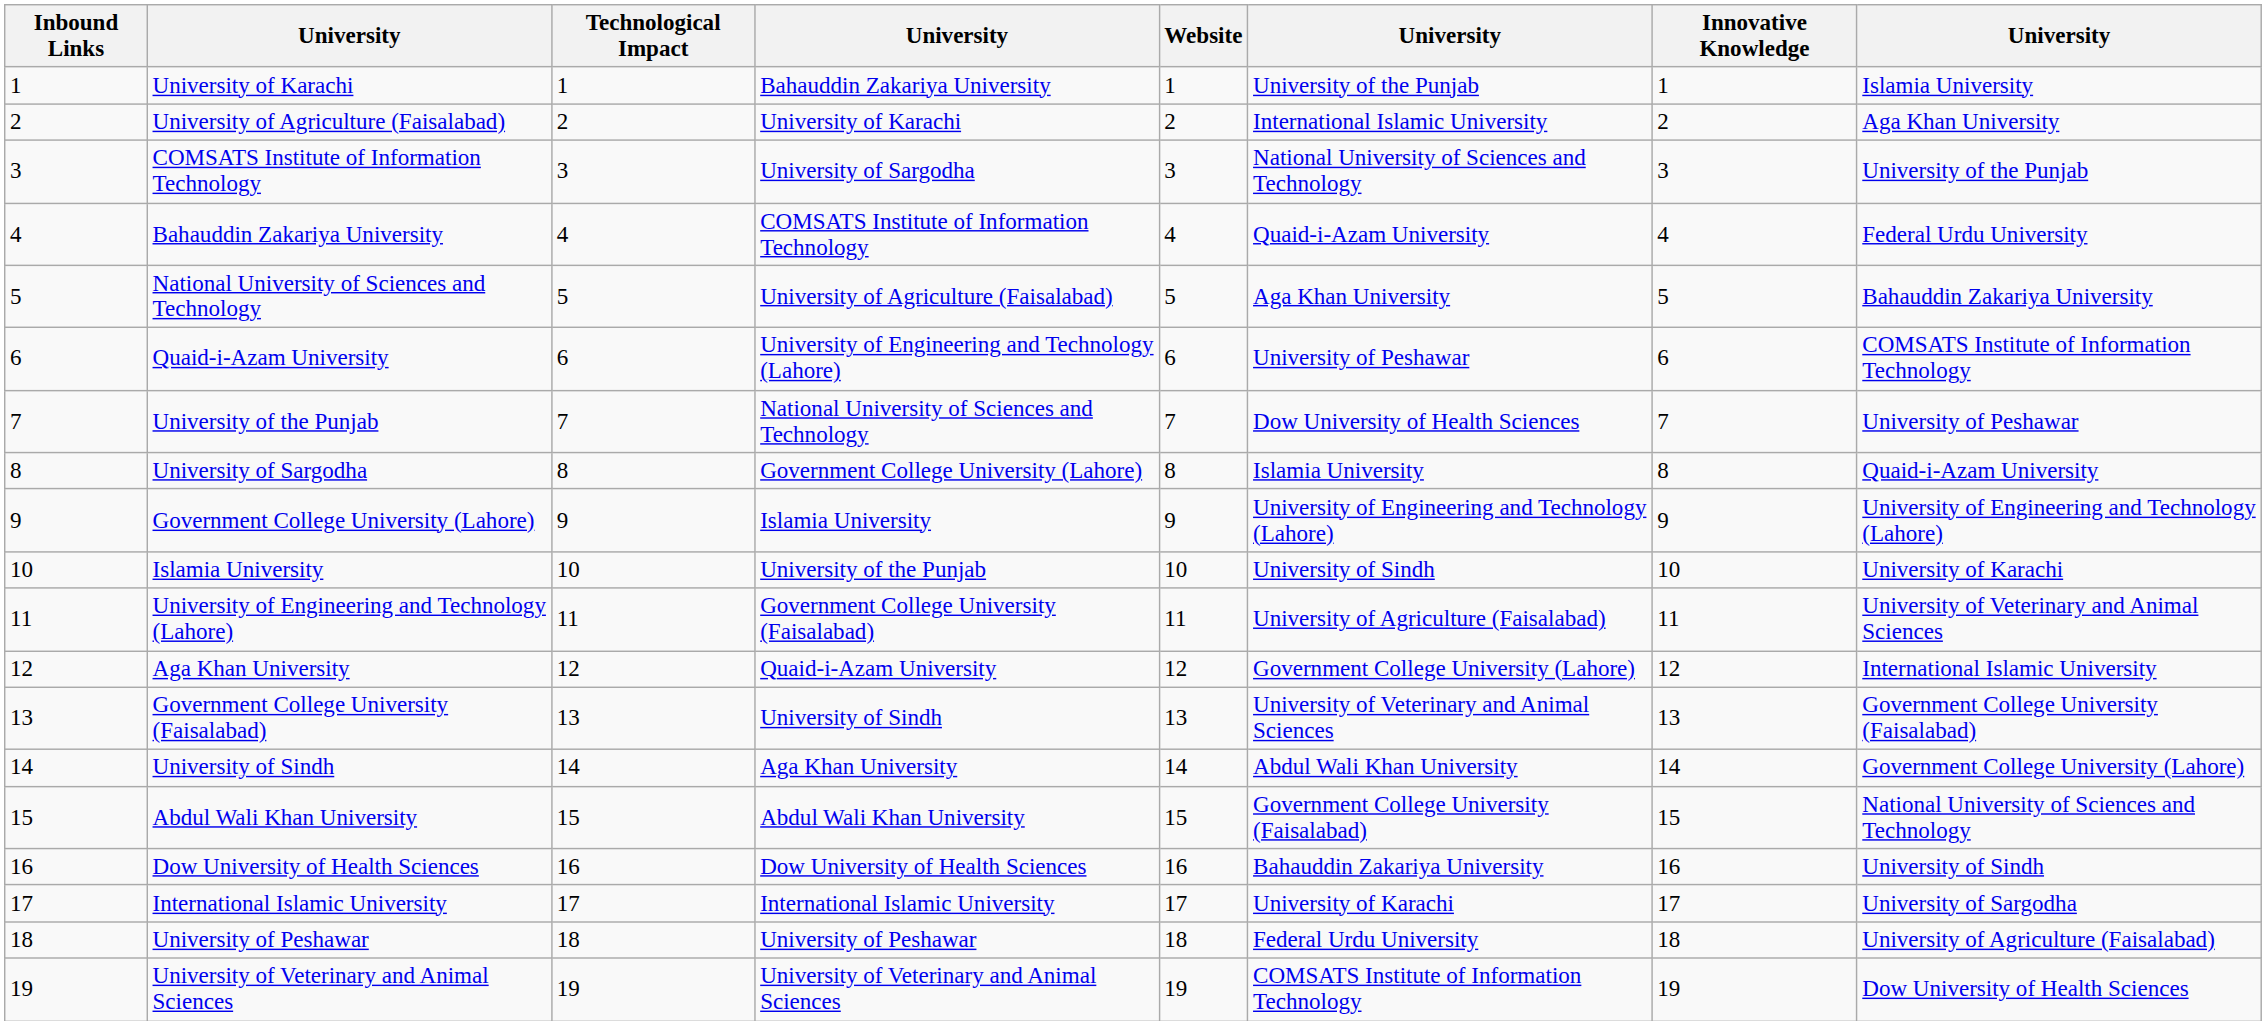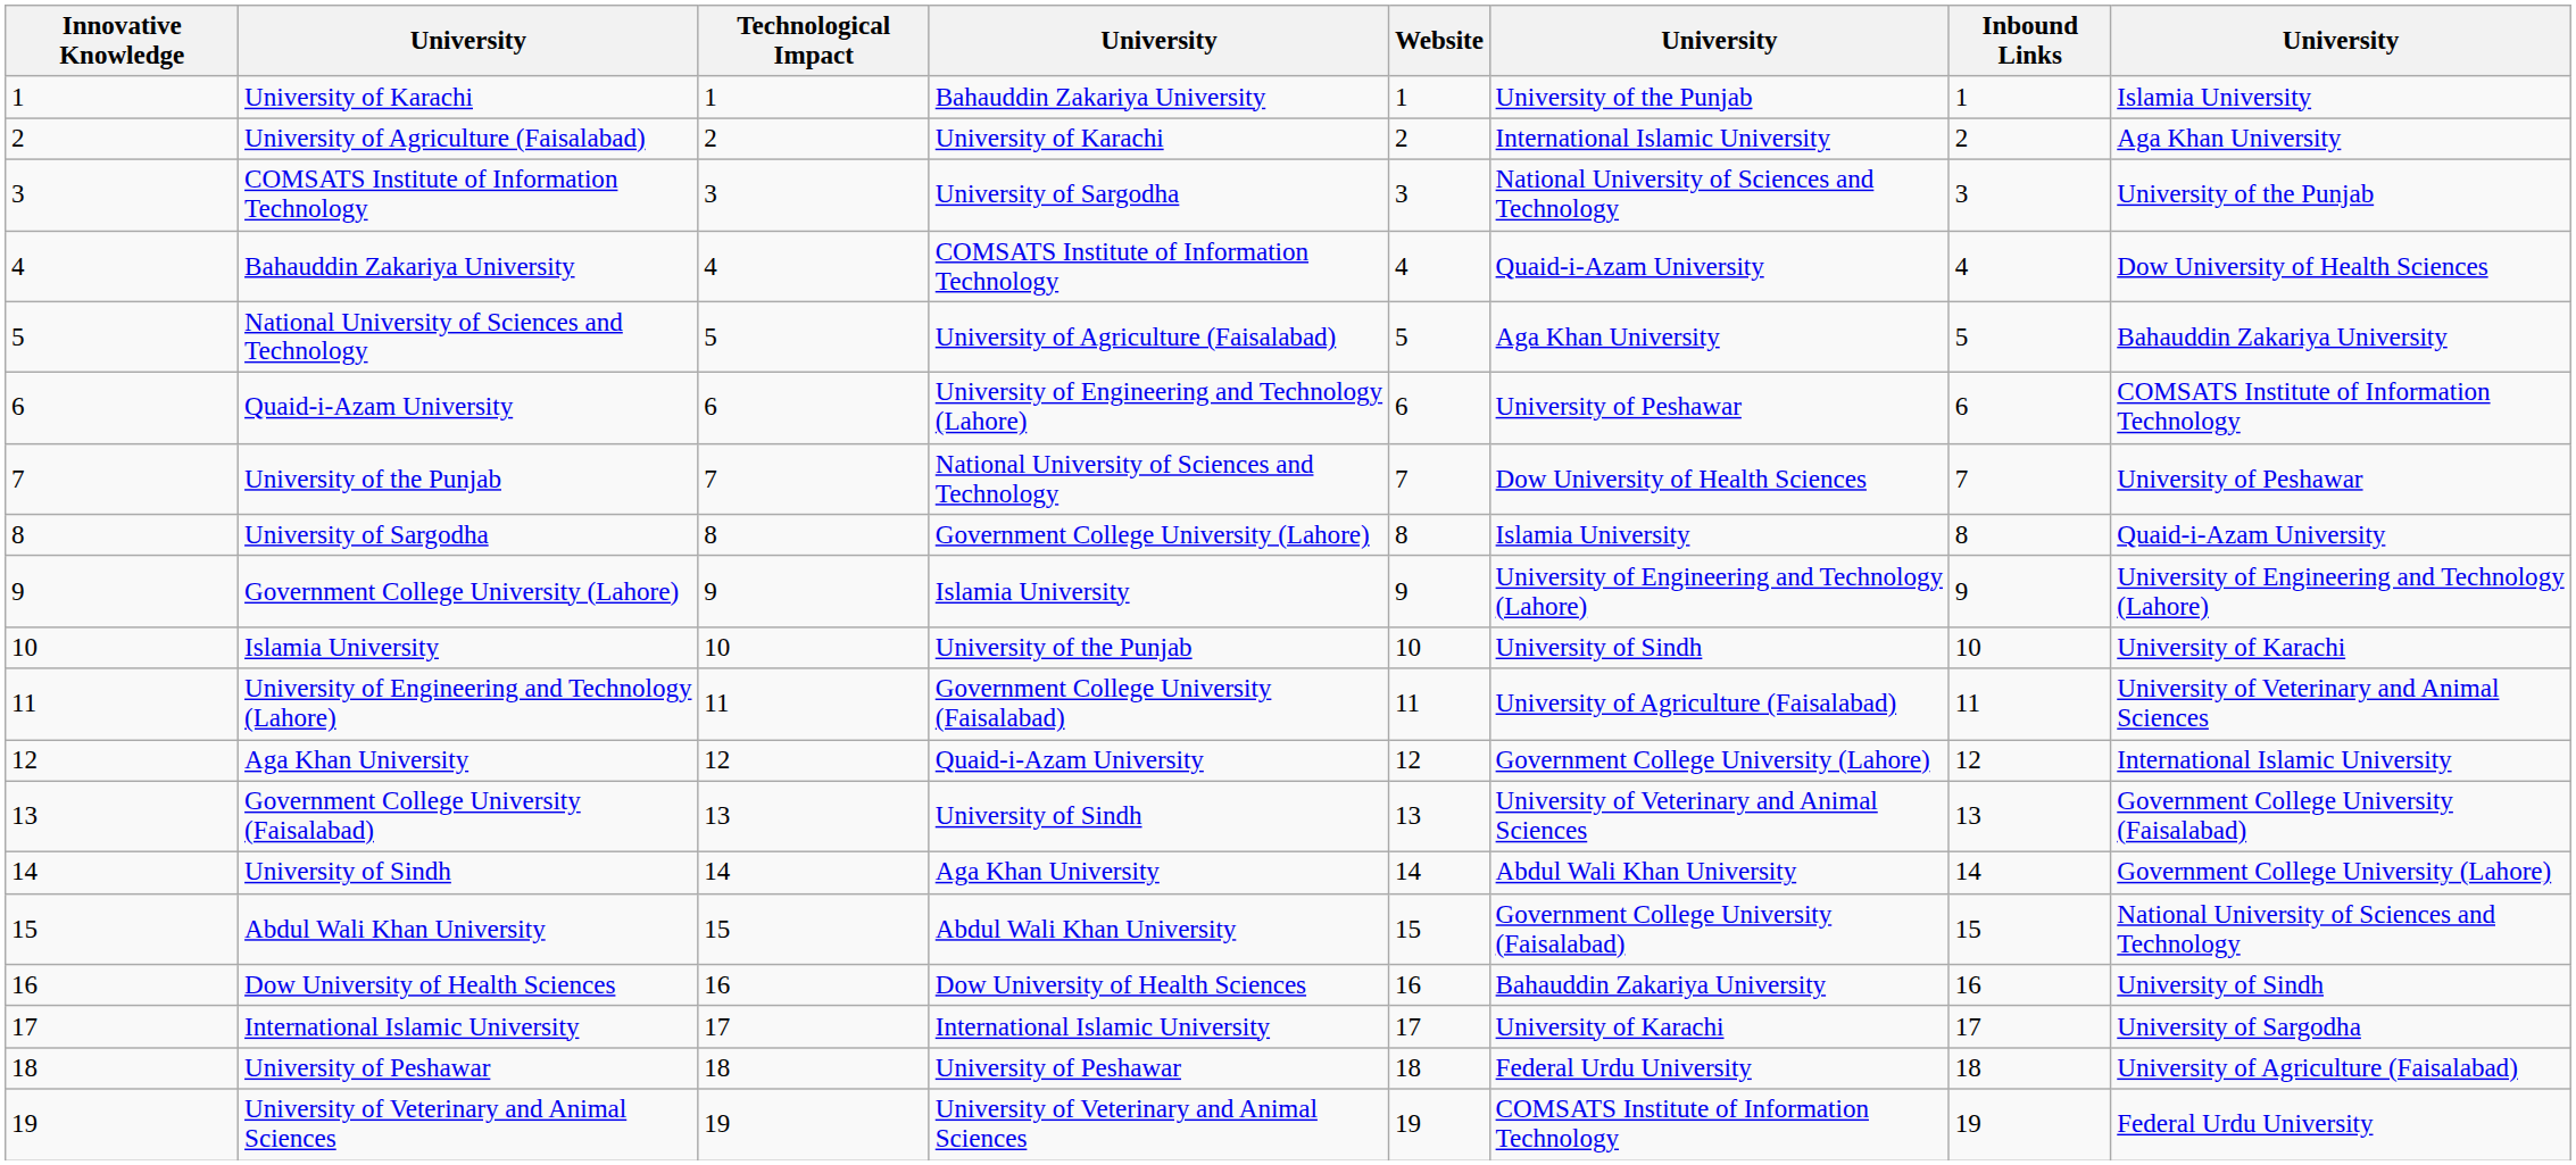columns swapped: Innovative Knowledge <-> Inbound Links
row 5 | column 8: Federal Urdu University -> Dow University of Health Sciences
row 20 | column 8: Dow University of Health Sciences -> Federal Urdu University
